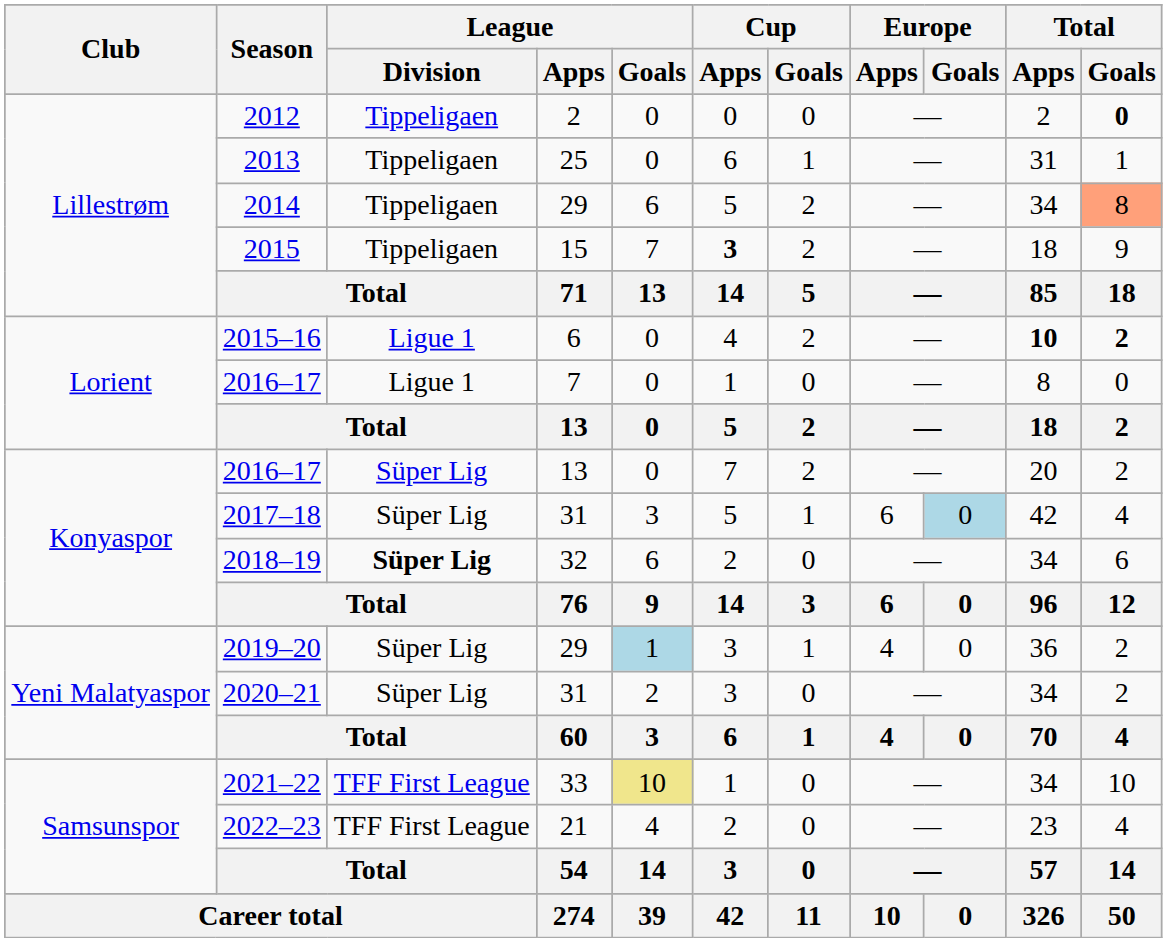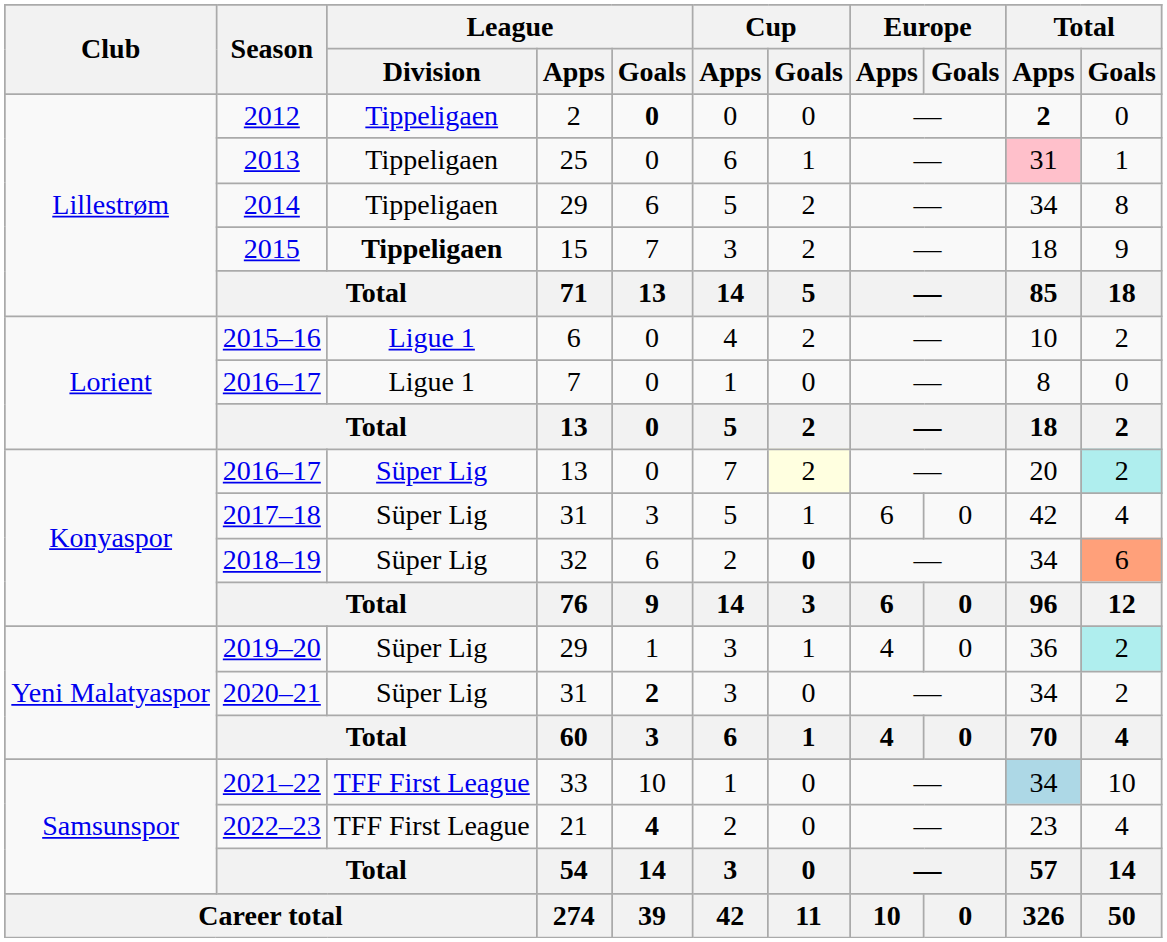2012 | League / Goals: normal -> bold
2012 | Total / Apps: normal -> bold
2012 | Total / Goals: bold -> normal
2013 | Total / Apps: no background -> pink background
2014 | Total / Goals: lightsalmon background -> no background
2015 | League / Division: normal -> bold
2015 | Cup / Apps: bold -> normal
2015–16 | Total / Apps: bold -> normal
2015–16 | Total / Goals: bold -> normal
2016–17 / 13 | Cup / Goals: no background -> lightyellow background
2016–17 / 13 | Total / Goals: no background -> paleturquoise background
2017–18 | Europe / Goals: lightblue background -> no background
2018–19 | League / Division: bold -> normal
2018–19 | Cup / Goals: normal -> bold
2018–19 | Total / Goals: no background -> lightsalmon background
2019–20 | League / Goals: lightblue background -> no background
2019–20 | Total / Goals: no background -> paleturquoise background
2020–21 | League / Goals: normal -> bold
2021–22 | League / Goals: khaki background -> no background
2021–22 | Total / Apps: no background -> lightblue background
2022–23 | League / Goals: normal -> bold
